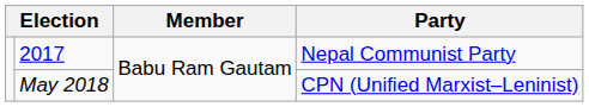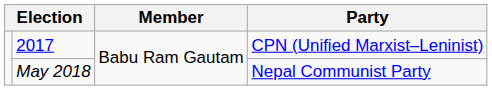2017 | Party: Nepal Communist Party -> CPN (Unified Marxist–Leninist)
May 2018 | Party: CPN (Unified Marxist–Leninist) -> Nepal Communist Party
